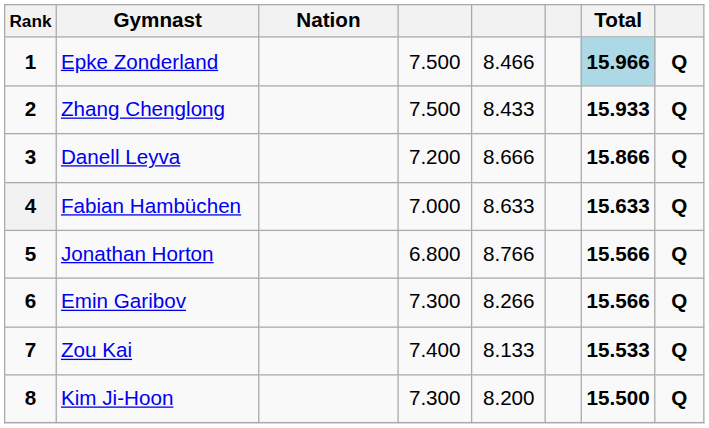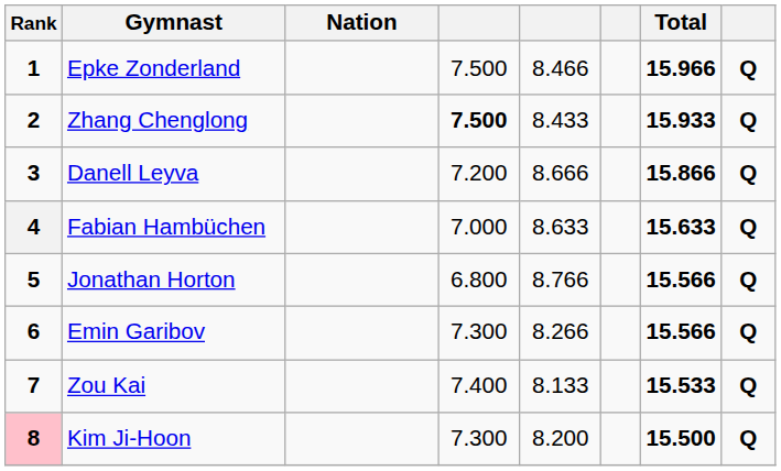Epke Zonderland | Total: lightblue background -> no background
Zhang Chenglong | column 4: normal -> bold
Kim Ji-Hoon | Rank: no background -> pink background
